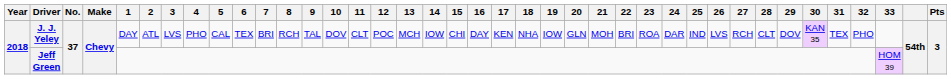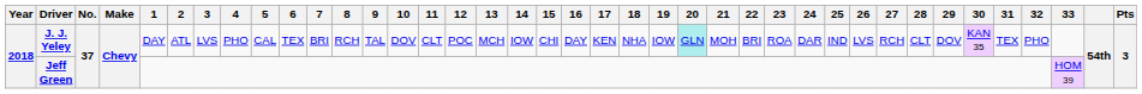J. J. Yeley | 20: no background -> paleturquoise background
